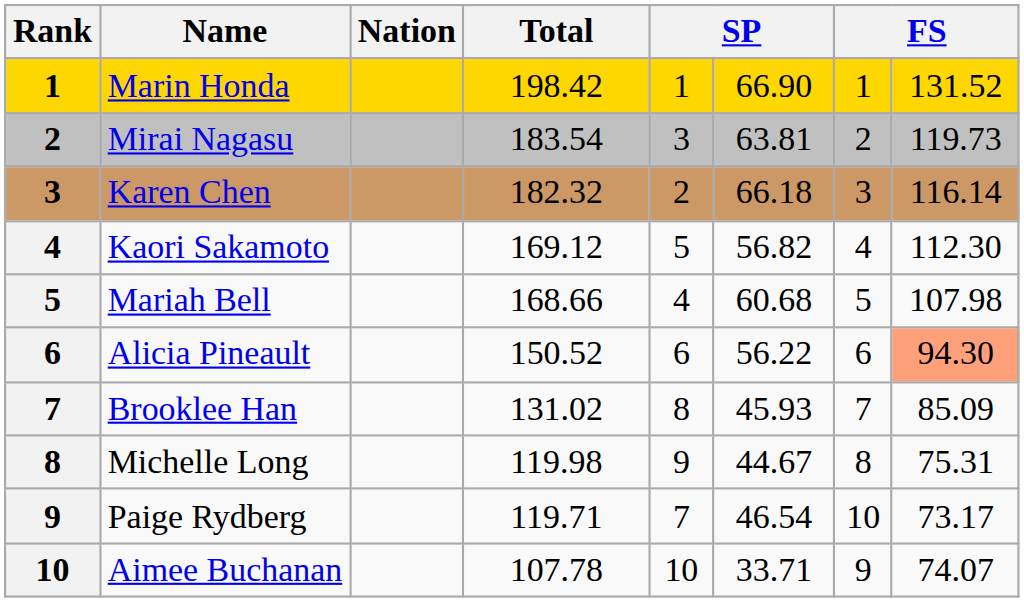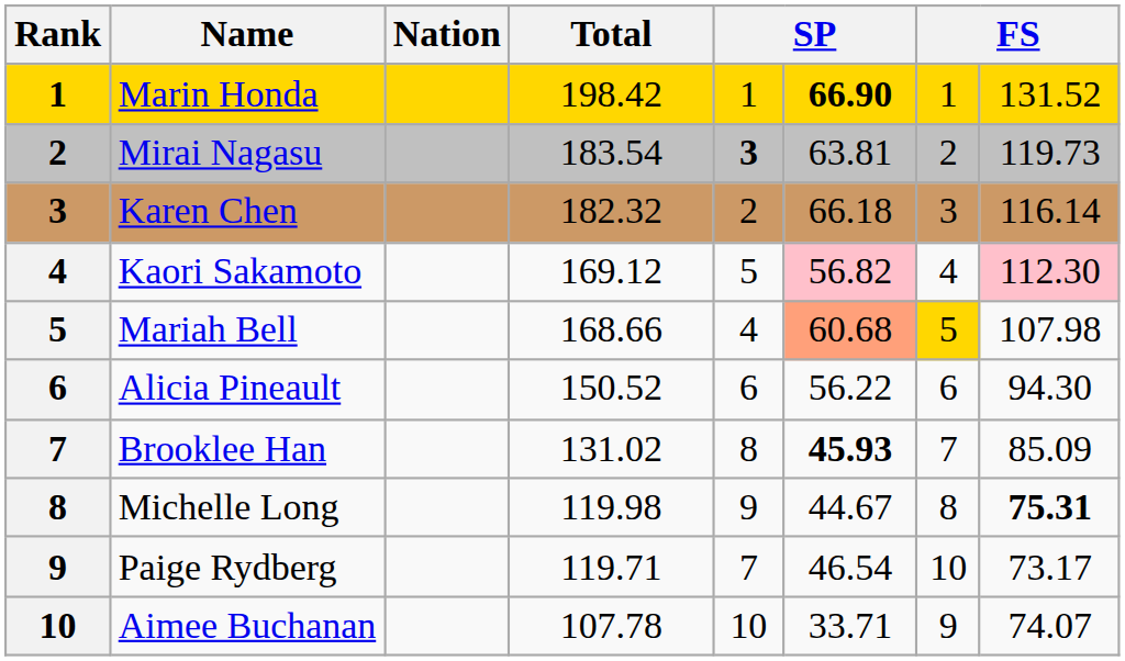Marin Honda | column 6: normal -> bold
Mirai Nagasu | column 5: normal -> bold
Kaori Sakamoto | column 6: no background -> pink background
Kaori Sakamoto | column 8: no background -> pink background
Mariah Bell | column 6: no background -> lightsalmon background
Mariah Bell | column 7: no background -> gold background
Alicia Pineault | column 8: lightsalmon background -> no background
Brooklee Han | column 6: normal -> bold
Michelle Long | column 8: normal -> bold
